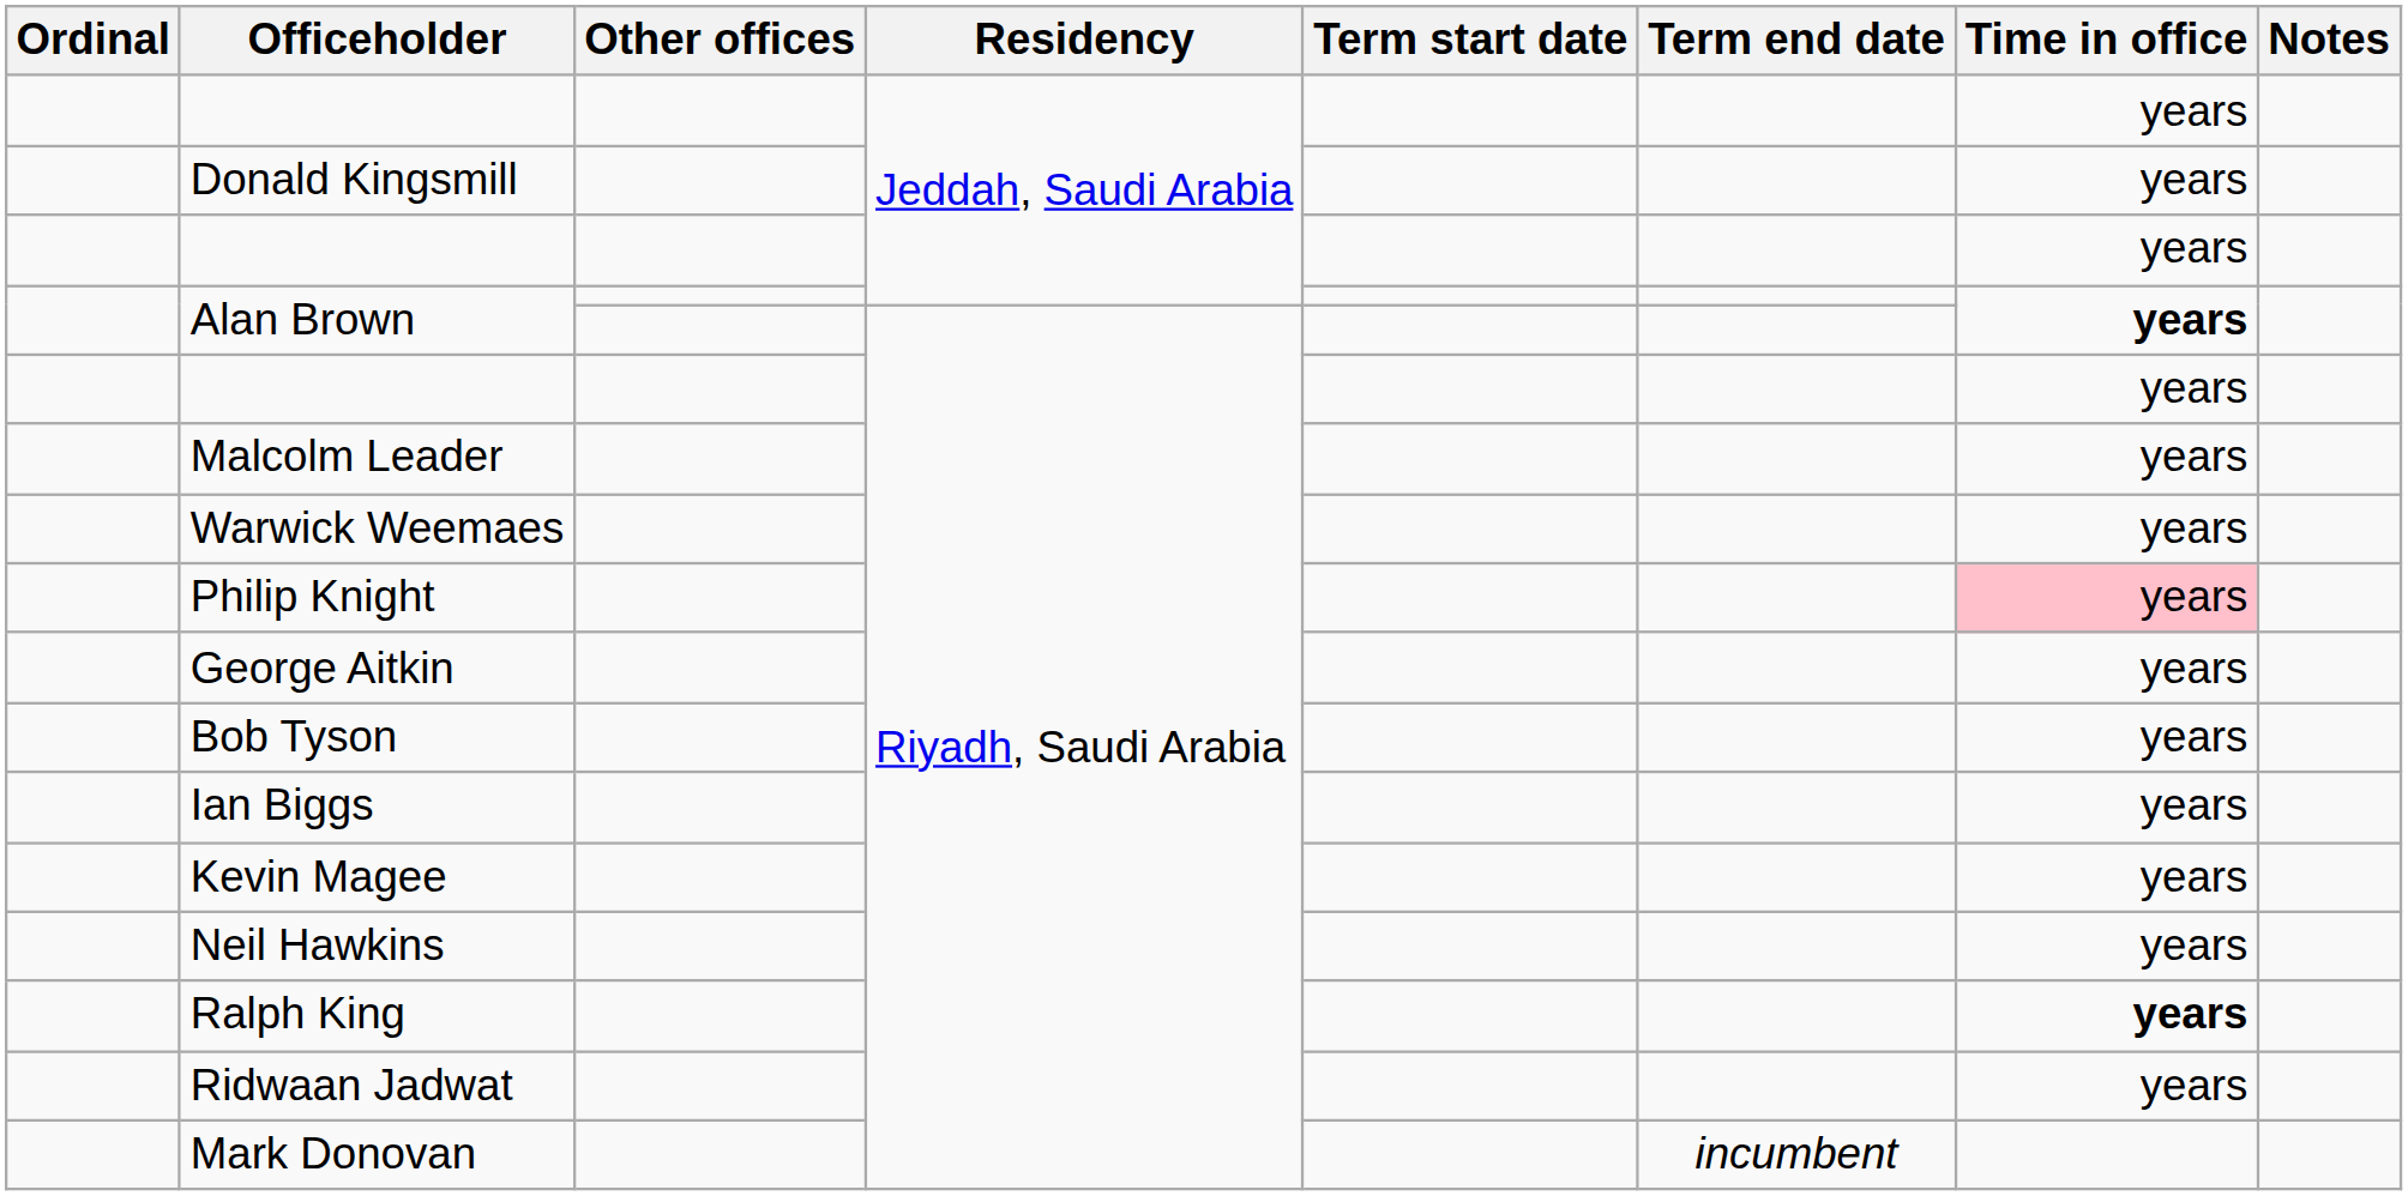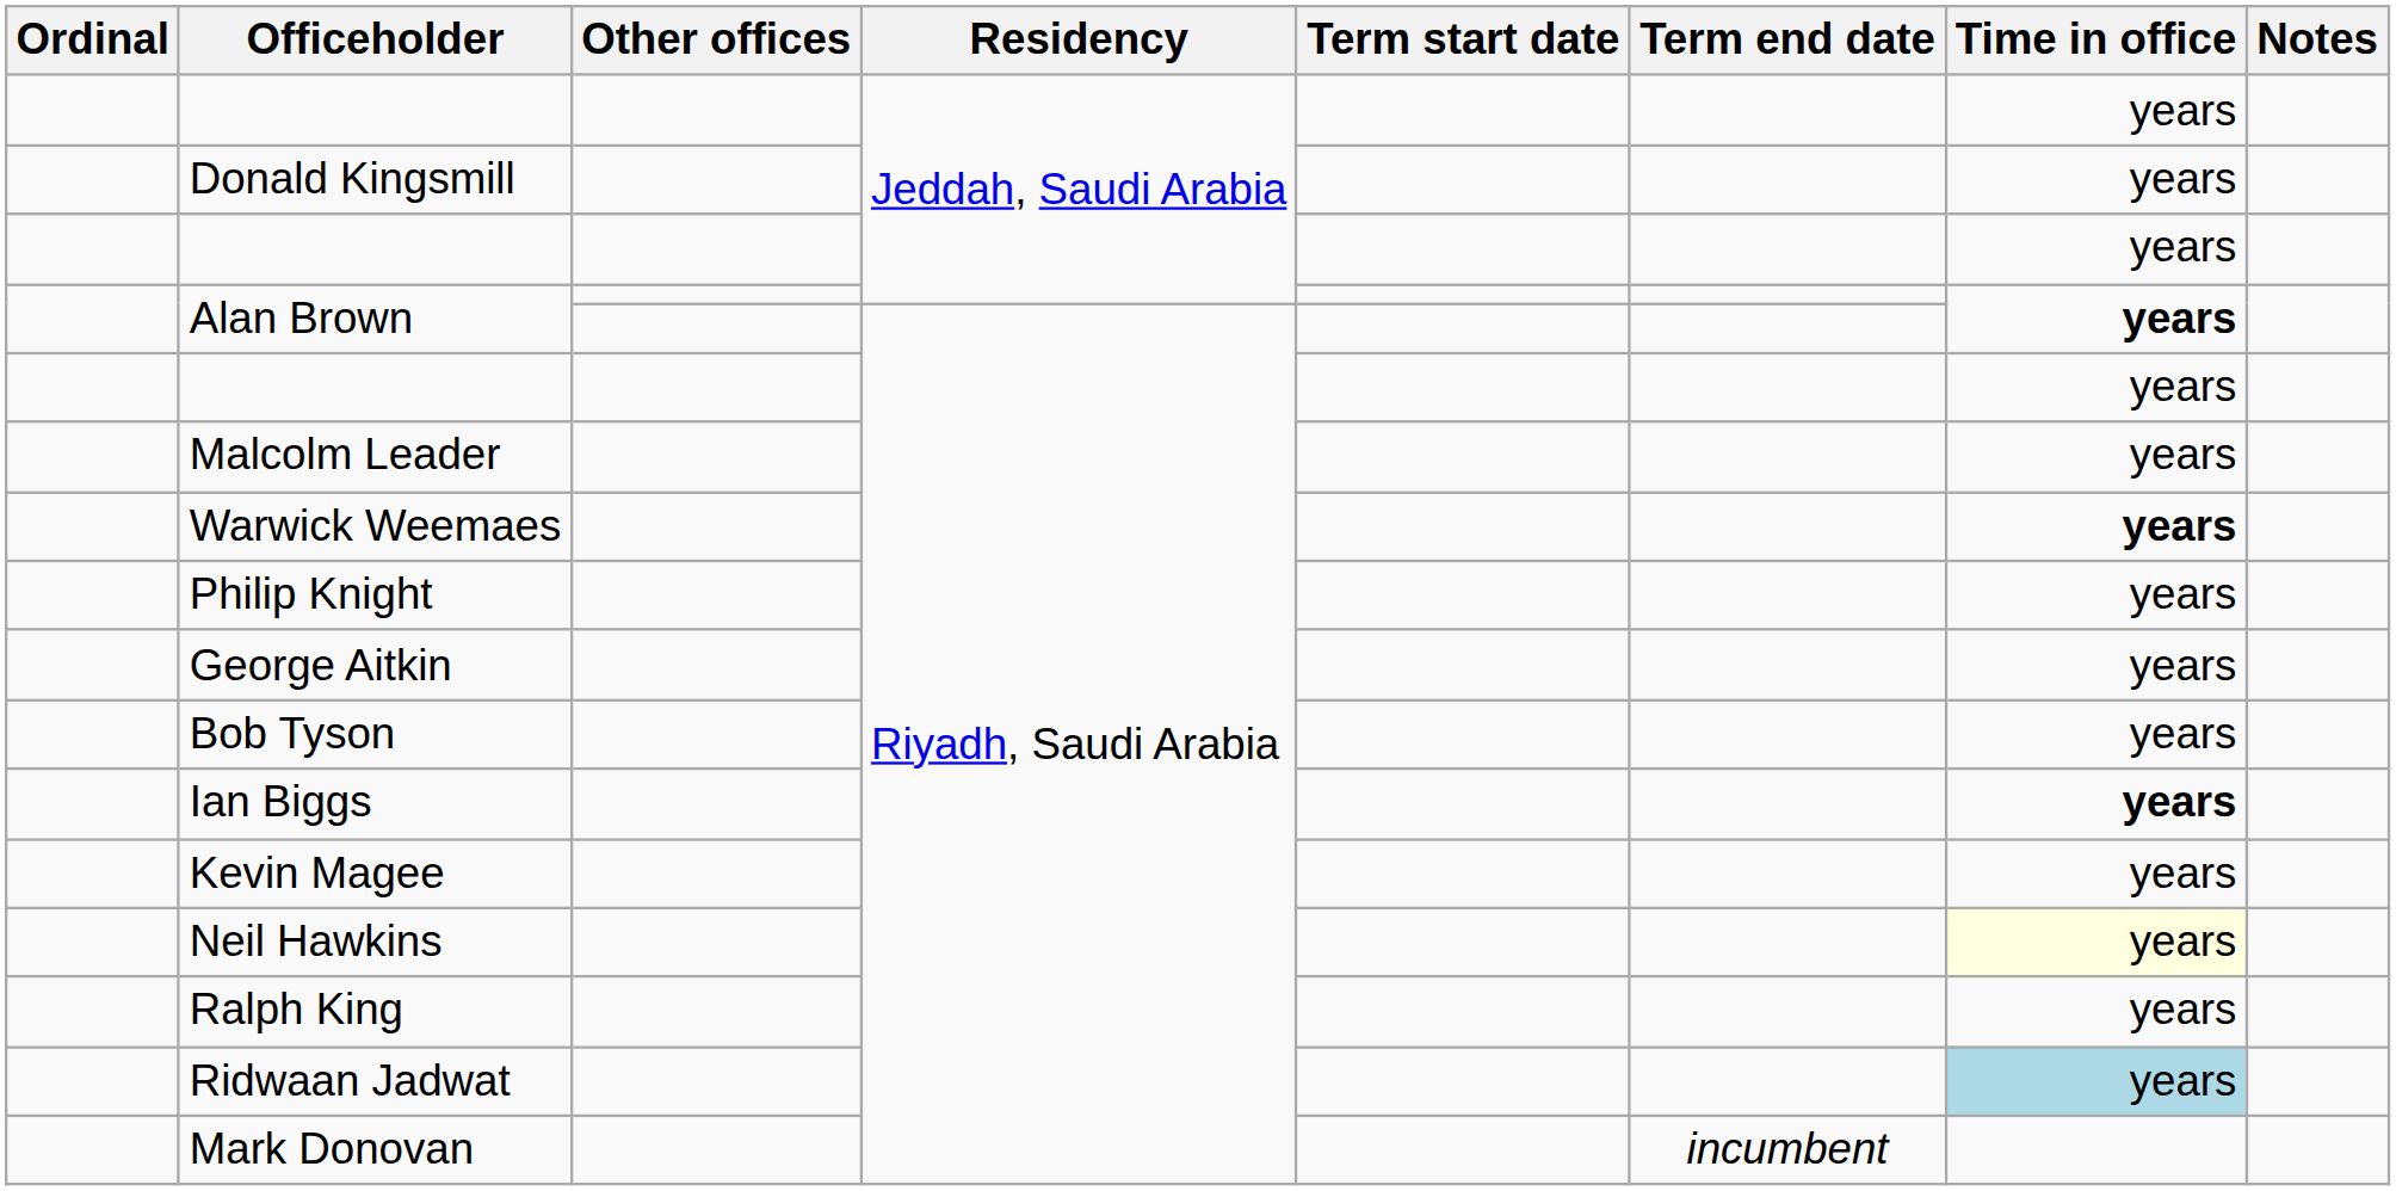Warwick Weemaes | Time in office: normal -> bold
Philip Knight | Time in office: pink background -> no background
Ian Biggs | Time in office: normal -> bold
Neil Hawkins | Time in office: no background -> lightyellow background
Ralph King | Time in office: bold -> normal
Ridwaan Jadwat | Time in office: no background -> lightblue background
